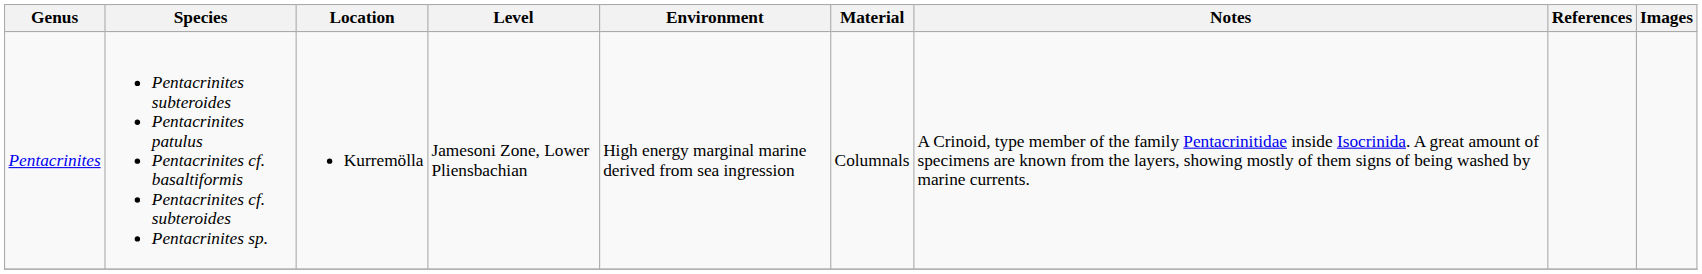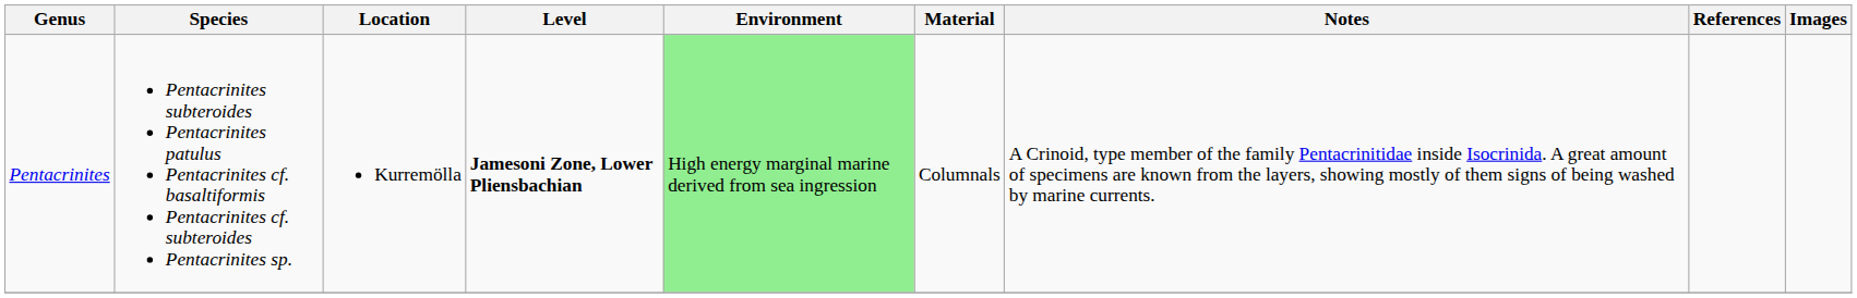Pentacrinites | Level: normal -> bold
Pentacrinites | Environment: no background -> lightgreen background
